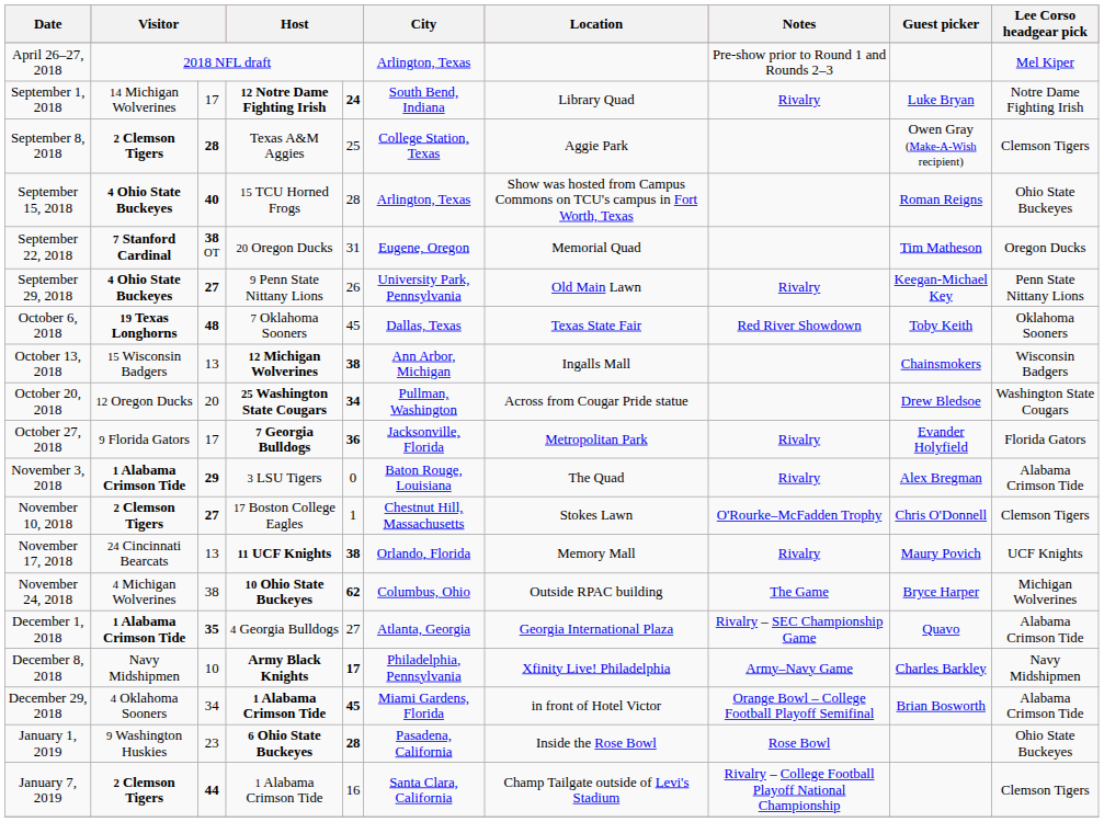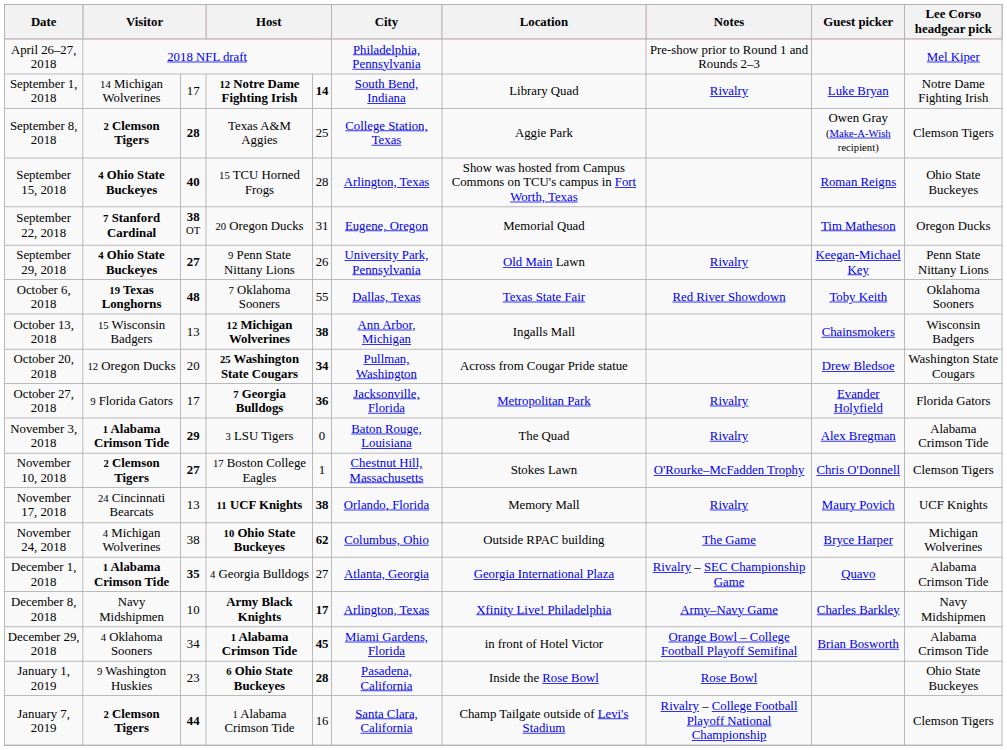April 26–27, 2018 | City: Arlington, Texas -> Philadelphia, Pennsylvania
September 1, 2018 | column 5: 24 -> 14
October 6, 2018 | column 5: 45 -> 55
December 8, 2018 | City: Philadelphia, Pennsylvania -> Arlington, Texas
